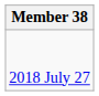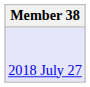row 2 | column 1: no background -> lavender background
